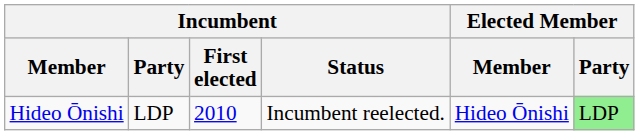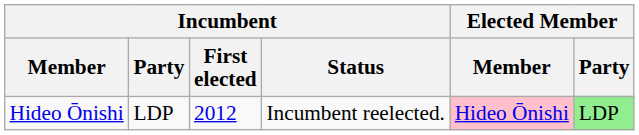row 3 | Incumbent / First elected: 2010 -> 2012
row 3 | Elected Member / Member: no background -> pink background
